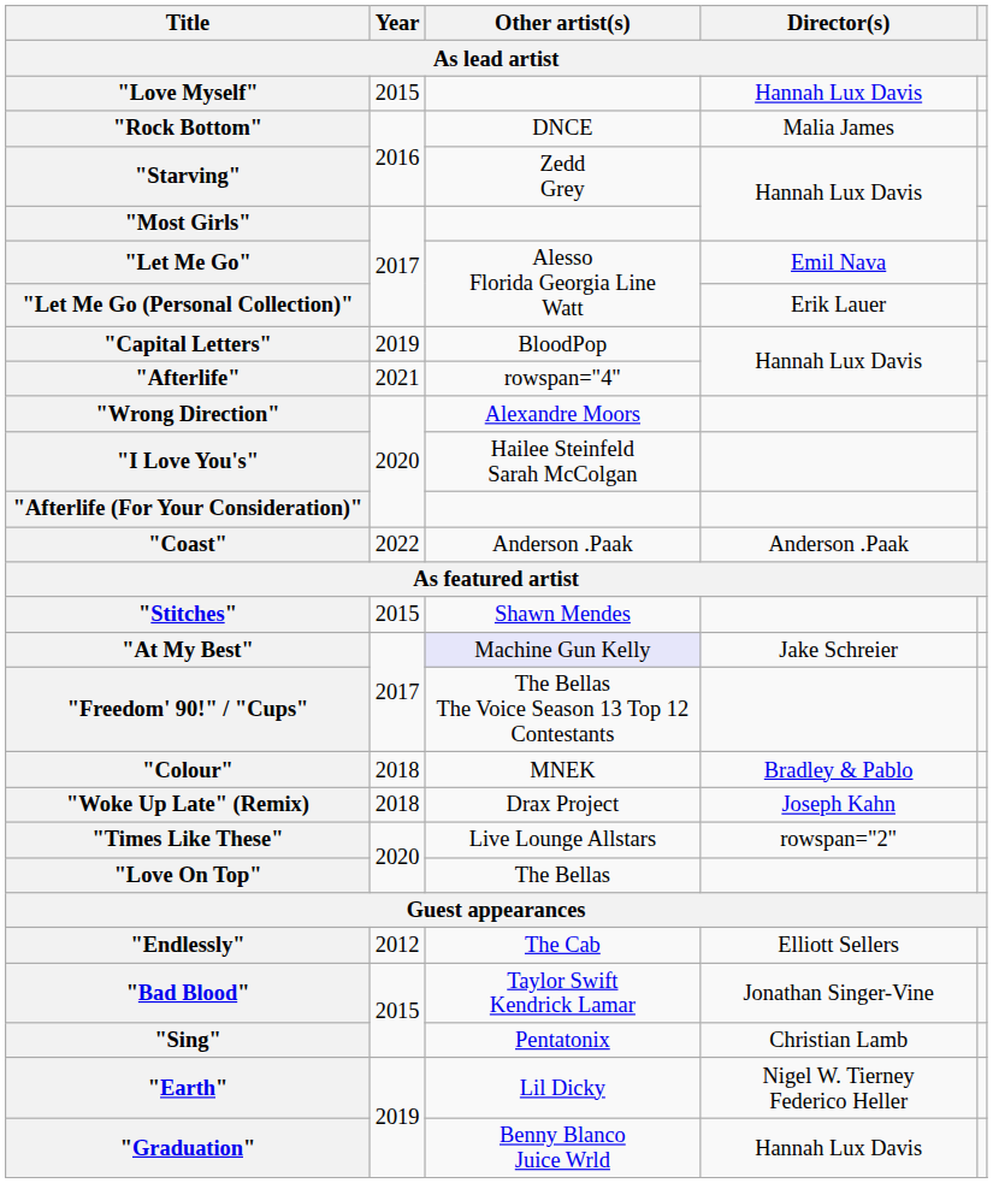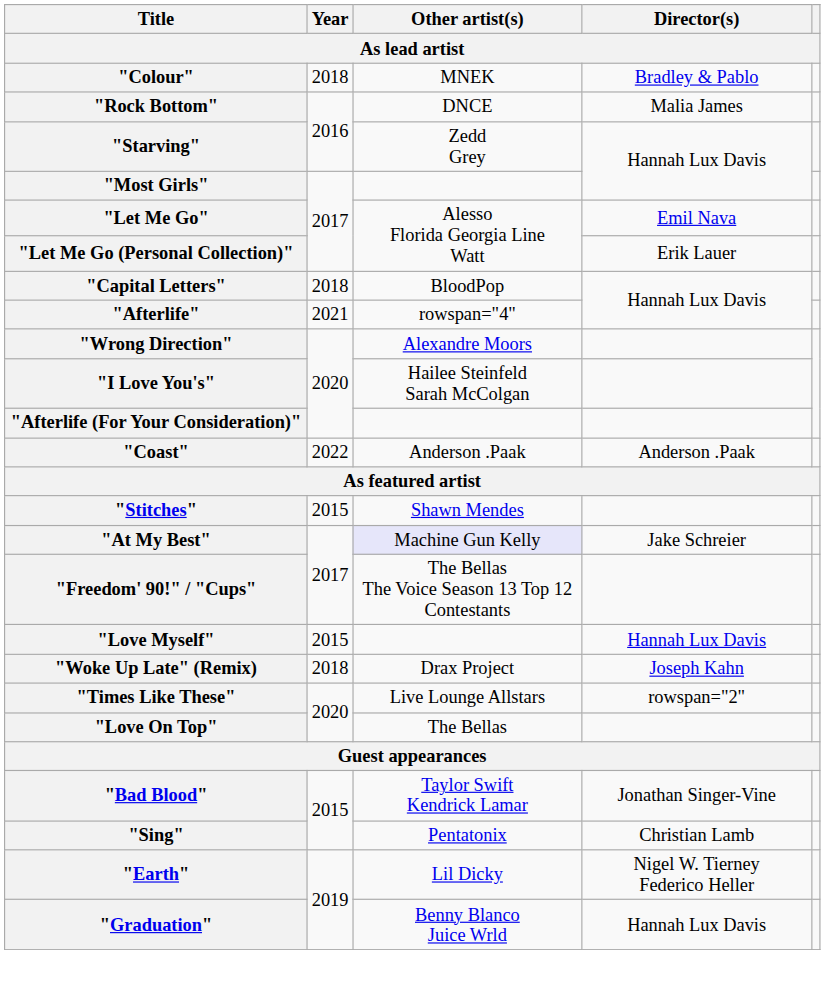rows swapped: "Love Myself" <-> "Colour"
"Capital Letters" | Year: 2019 -> 2018
- row: "Endlessly" | 2012 | The Cab | Elliott Sellers
